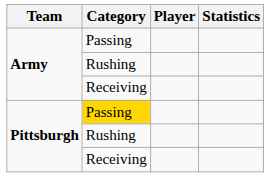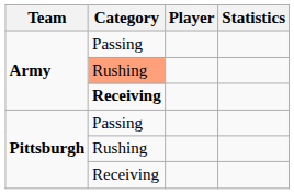Army / Rushing | Category: no background -> lightsalmon background
Army / Receiving | Category: normal -> bold
Pittsburgh / Passing | Category: gold background -> no background
